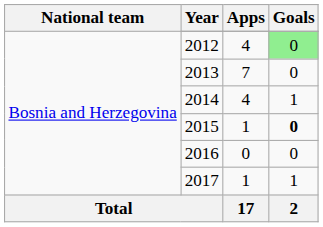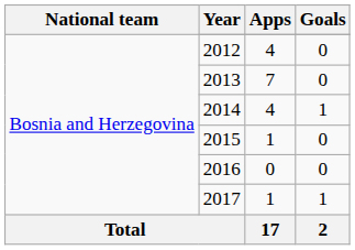2012 | Goals: lightgreen background -> no background
2015 | Goals: bold -> normal
